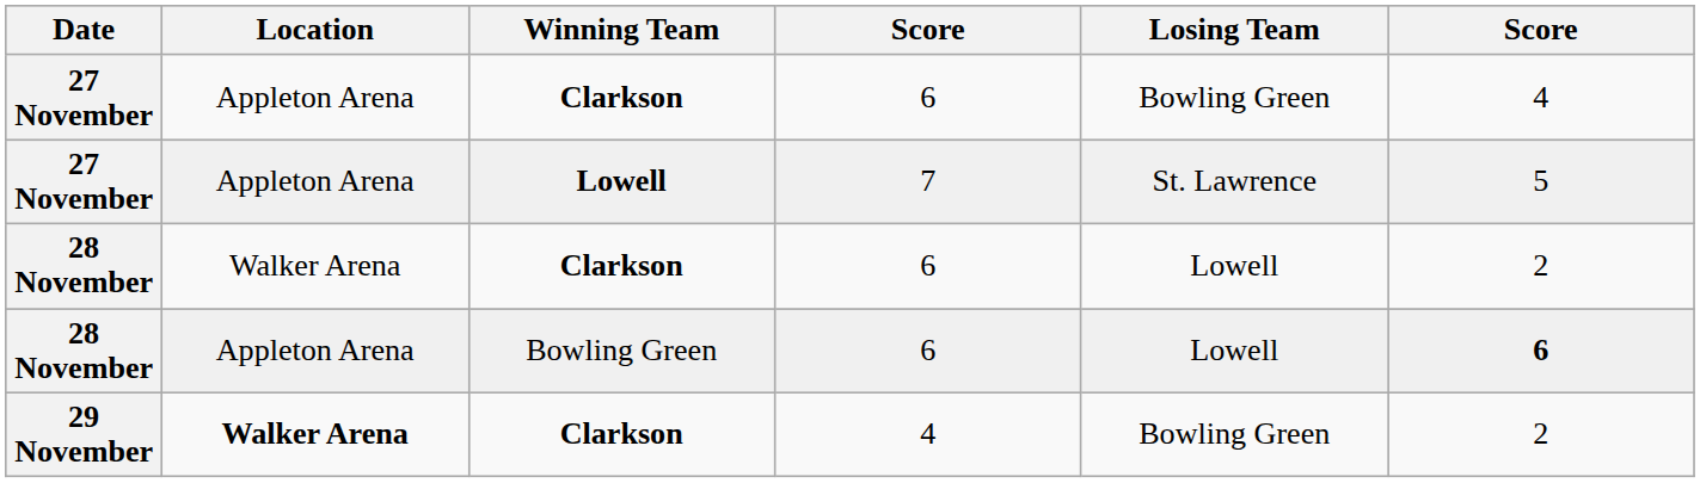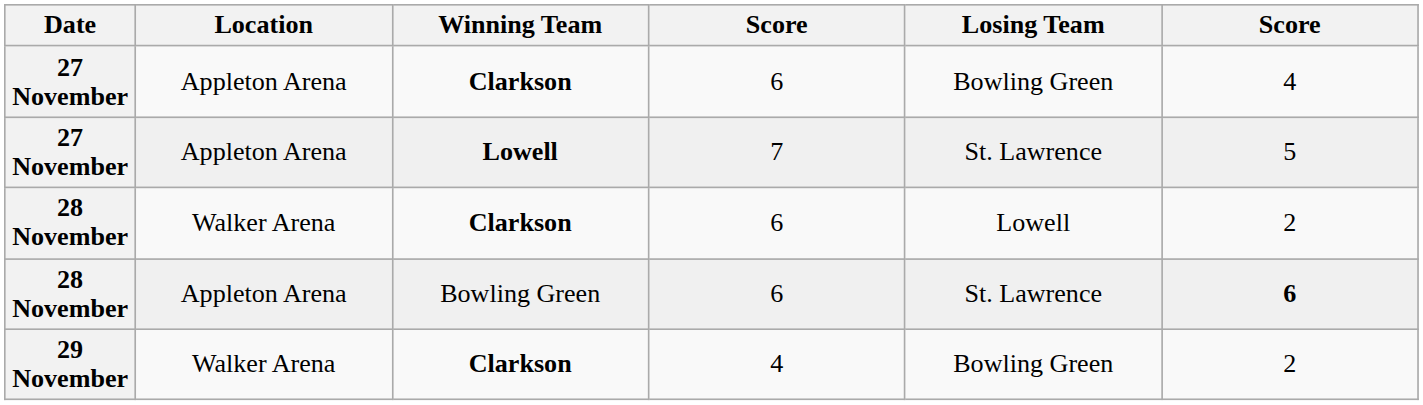28 November / Bowling Green | Losing Team: Lowell -> St. Lawrence
29 November | Location: bold -> normal
